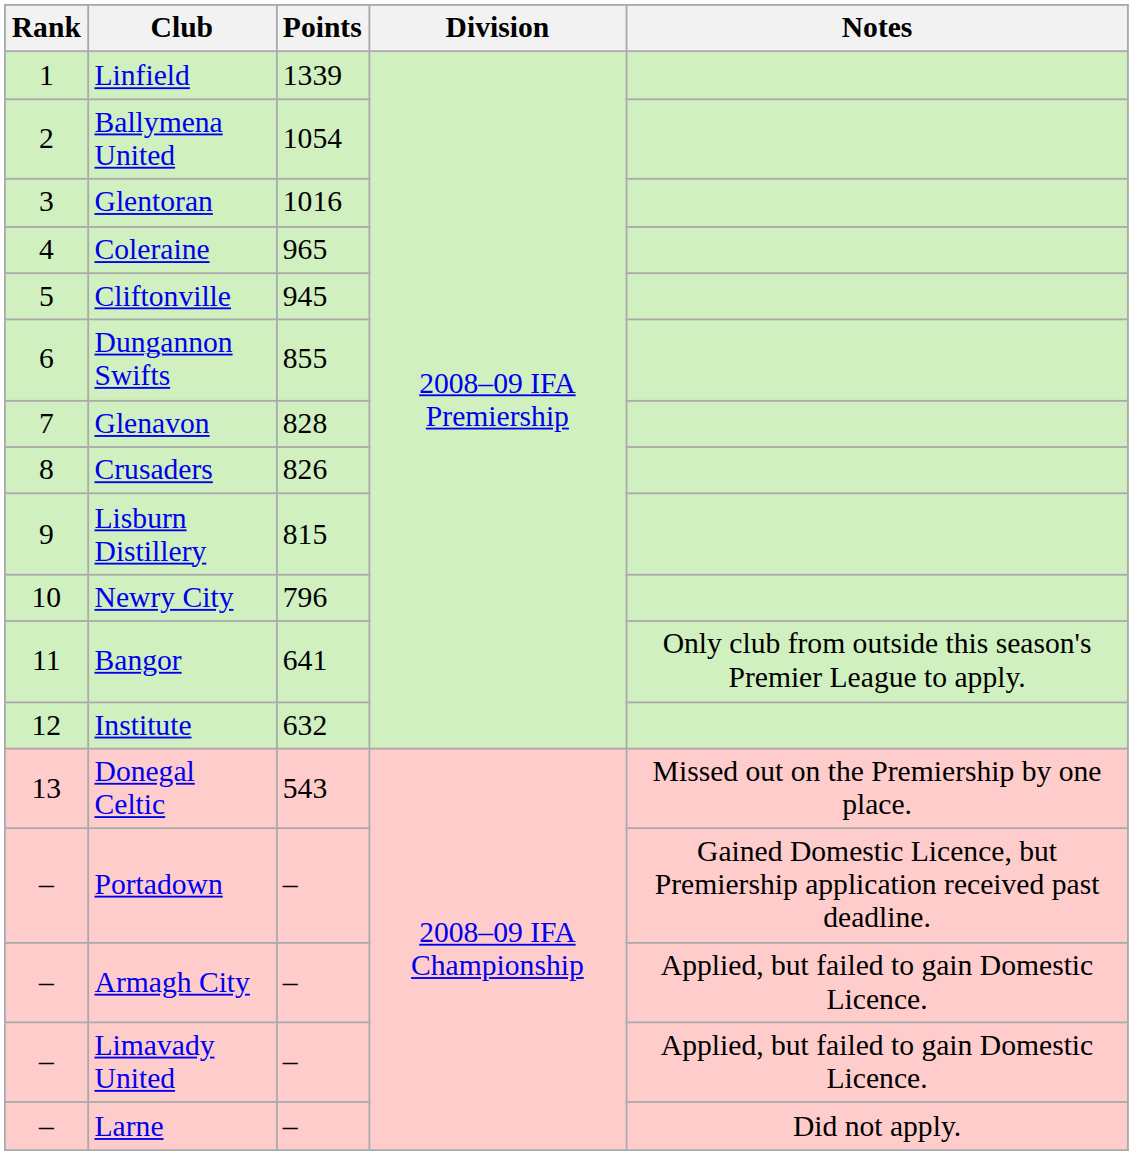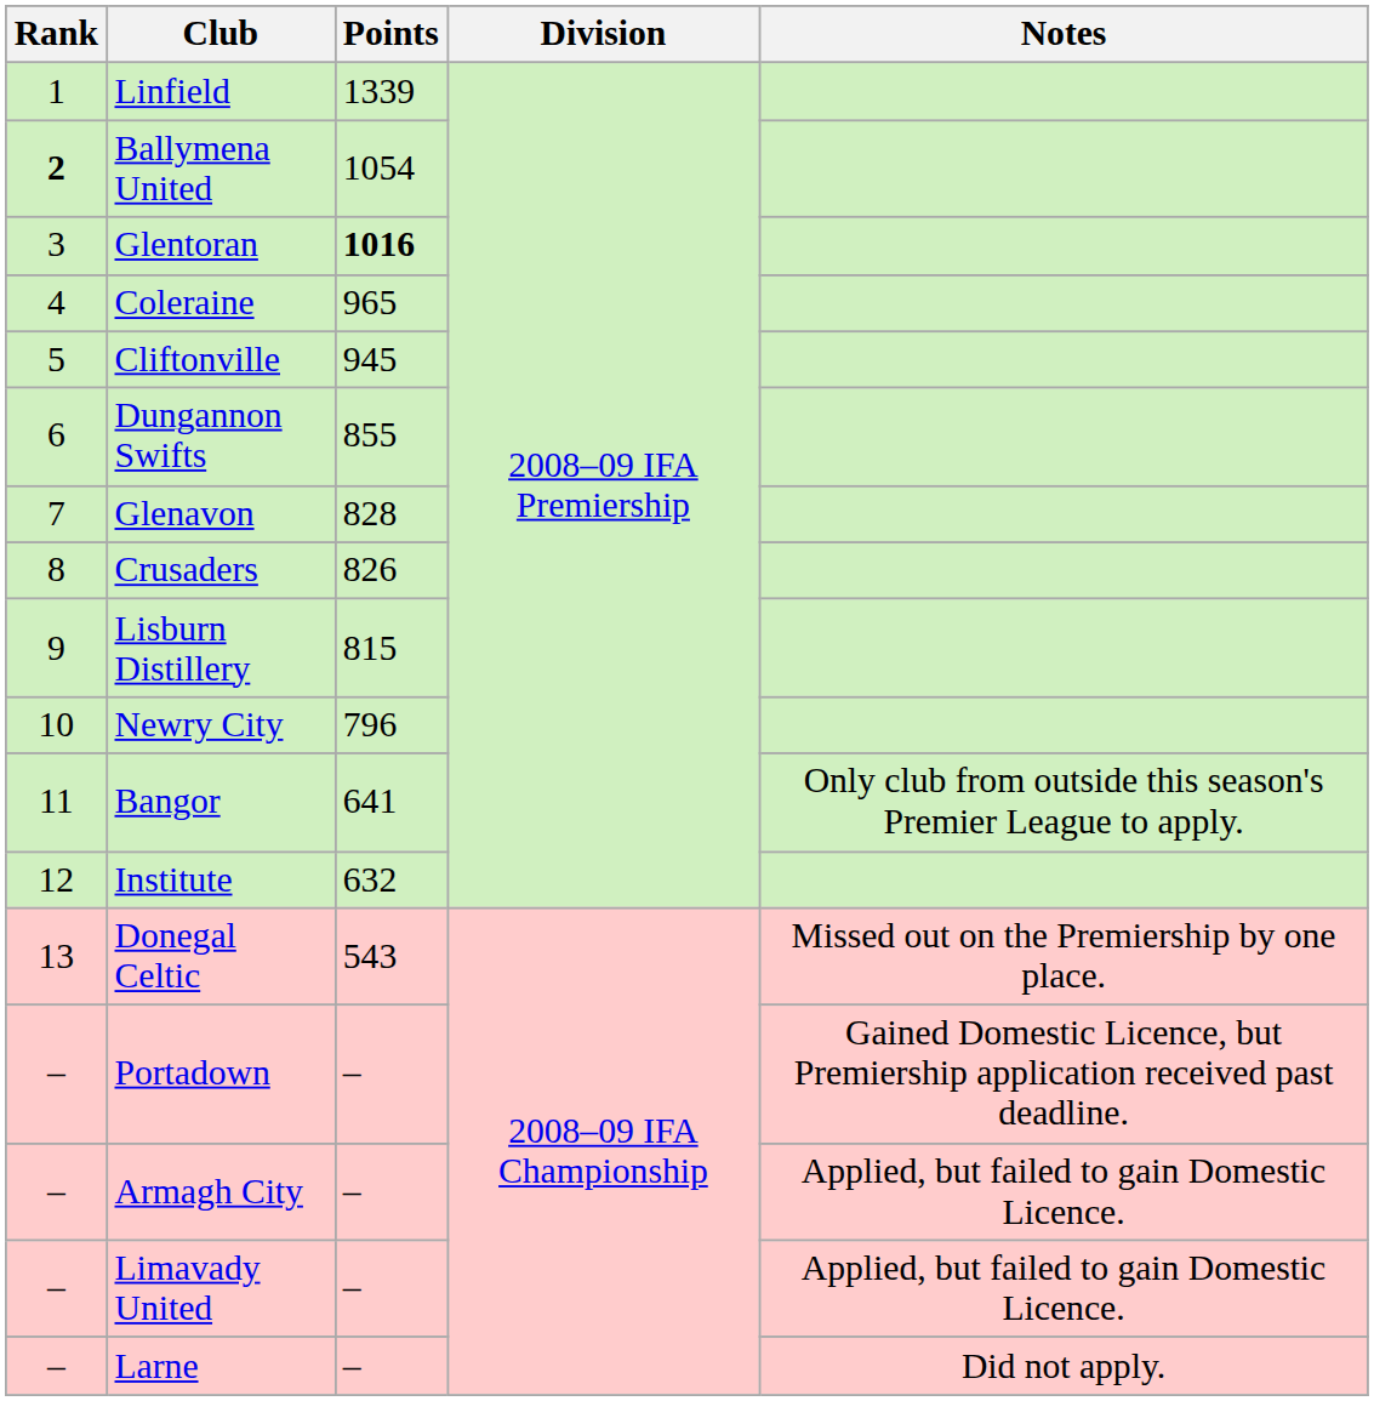Ballymena United | Rank: normal -> bold
Glentoran | Points: normal -> bold
